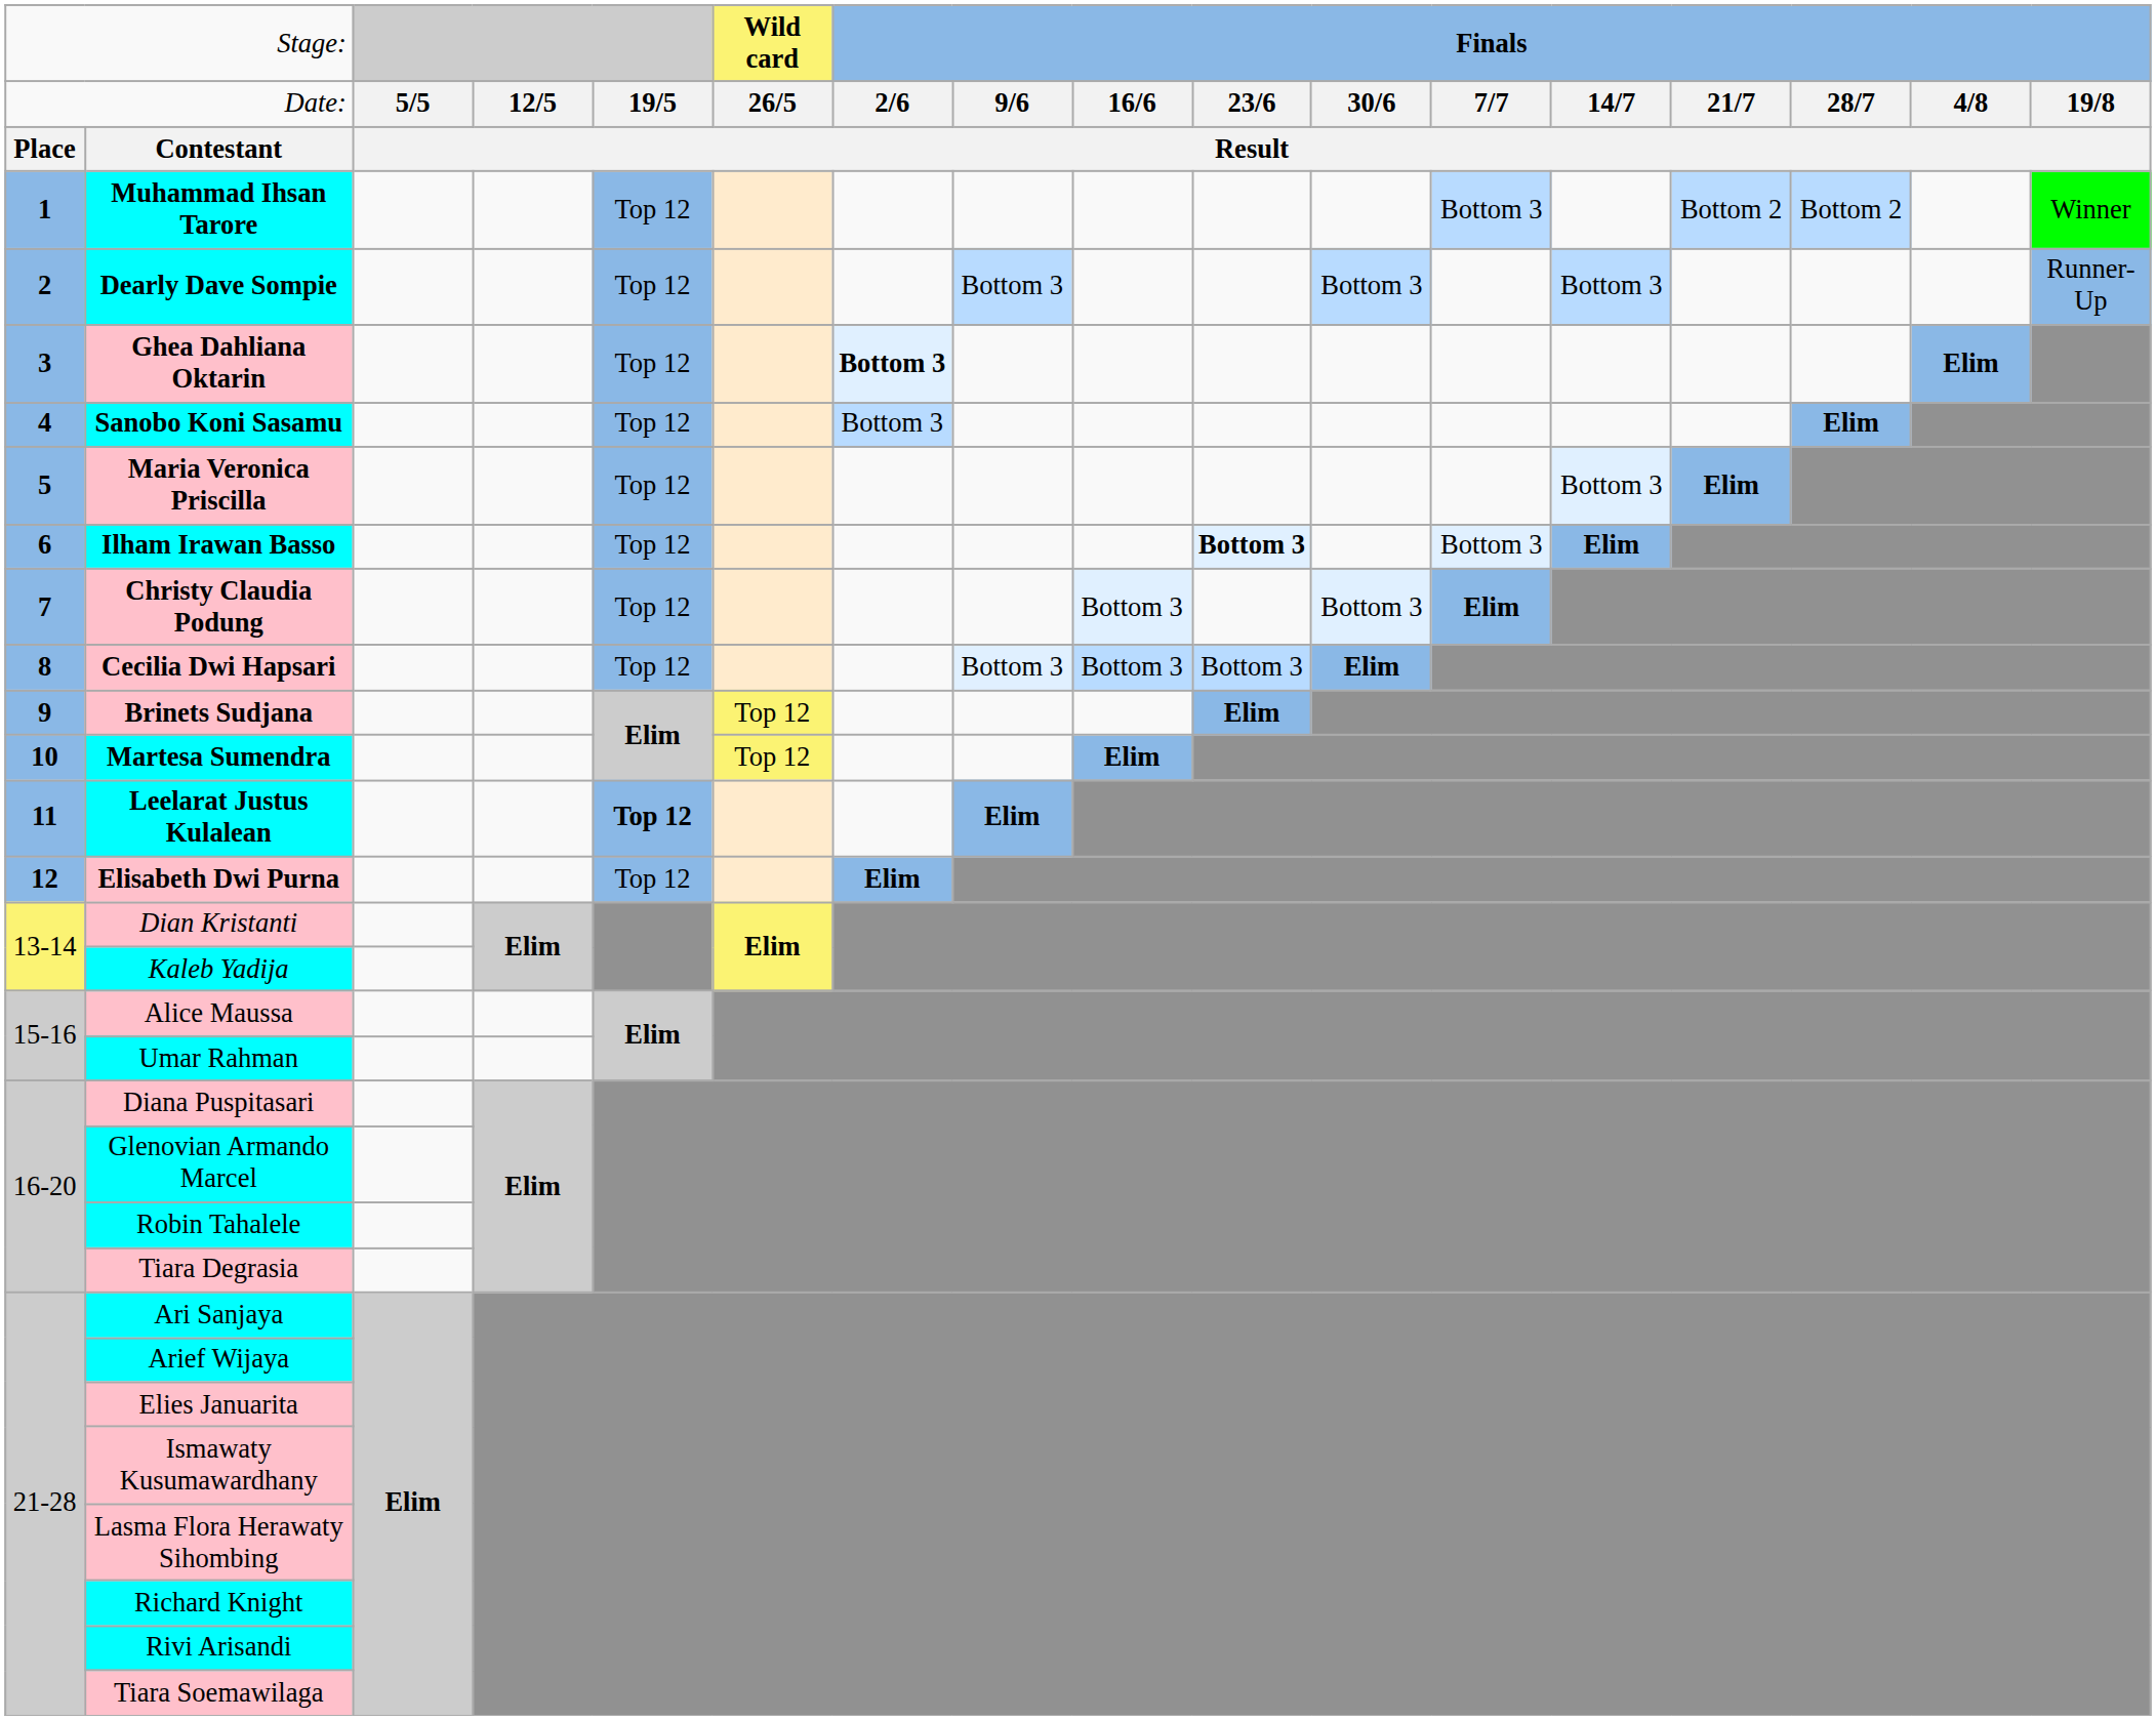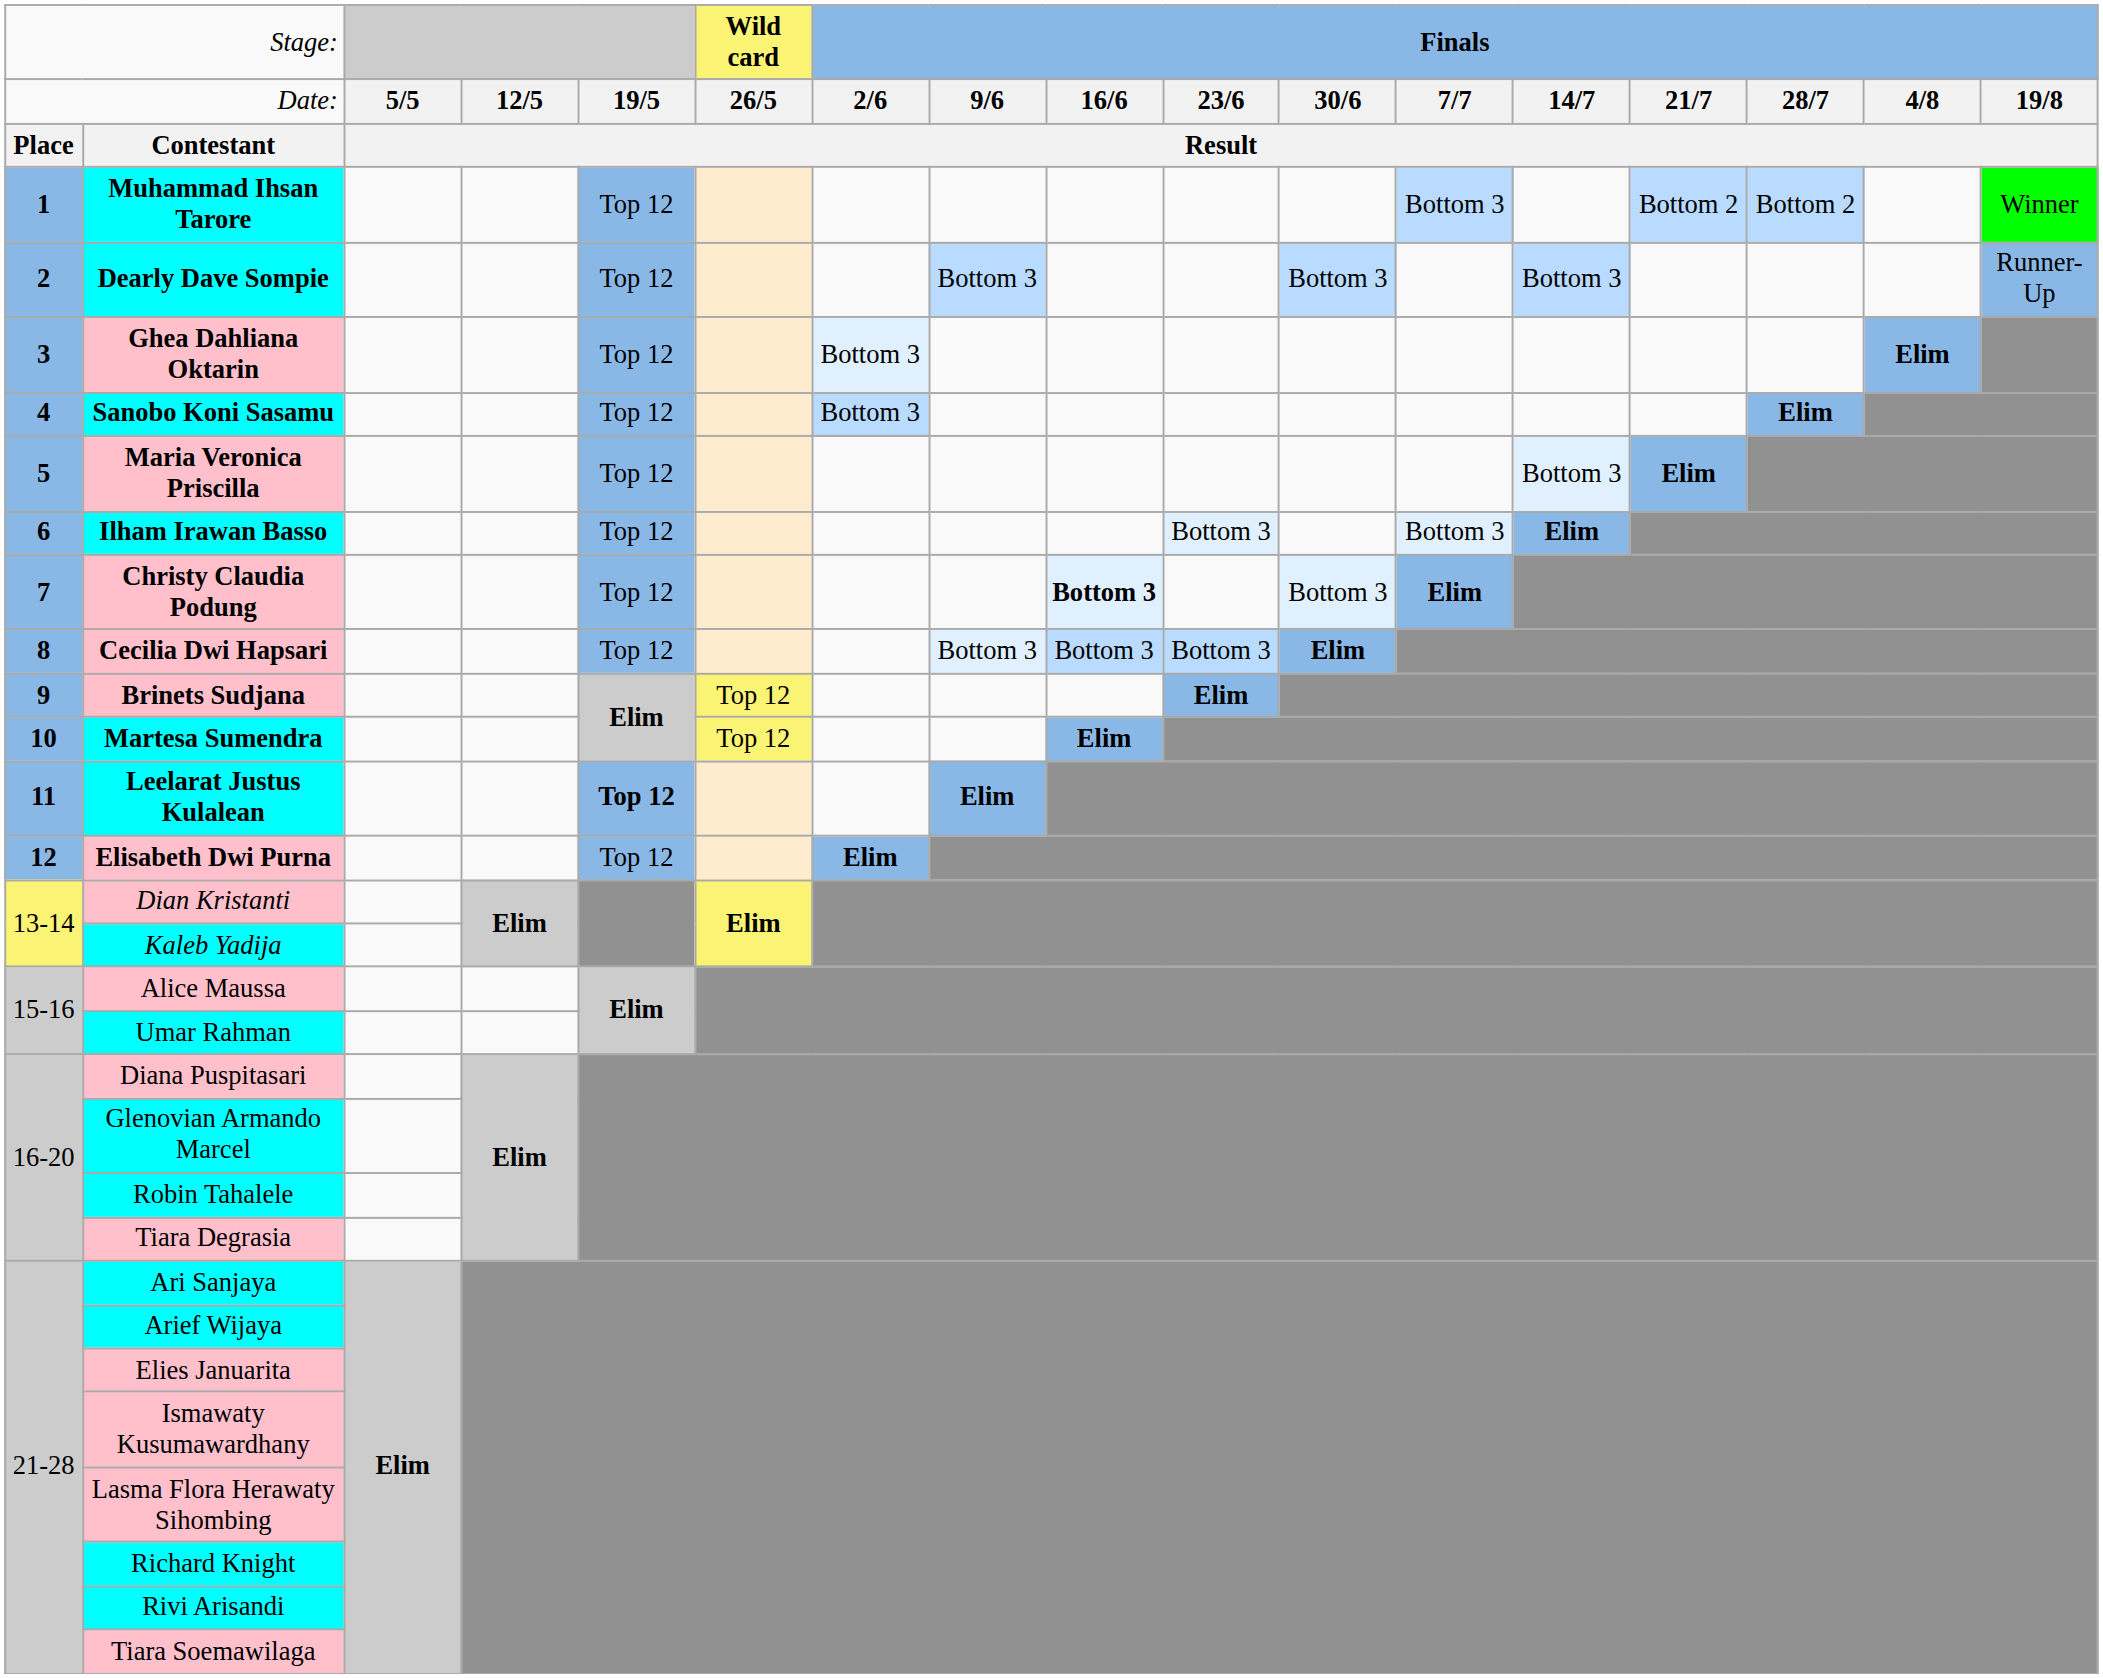Ghea Dahliana Oktarin | column 7: bold -> normal
Ilham Irawan Basso | column 10: bold -> normal
Christy Claudia Podung | column 9: normal -> bold
